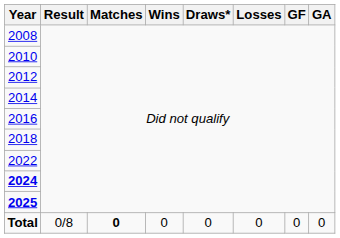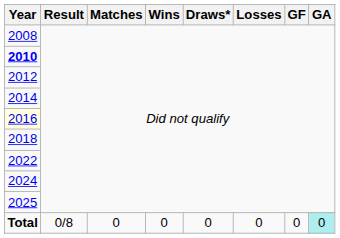2010 | Year: normal -> bold
2016 | Year: no background -> lightyellow background
2024 | Year: bold -> normal
2025 | Year: bold -> normal
Total | Matches: bold -> normal
Total | GA: no background -> paleturquoise background
